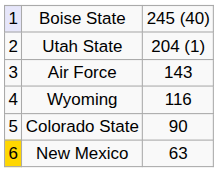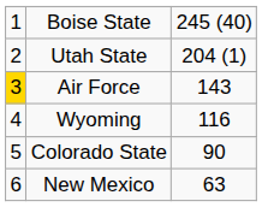Boise State | column 1: lavender background -> no background
Air Force | column 1: no background -> gold background
New Mexico | column 1: gold background -> no background
